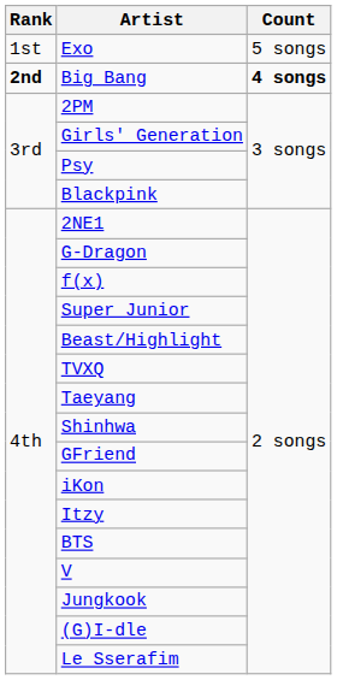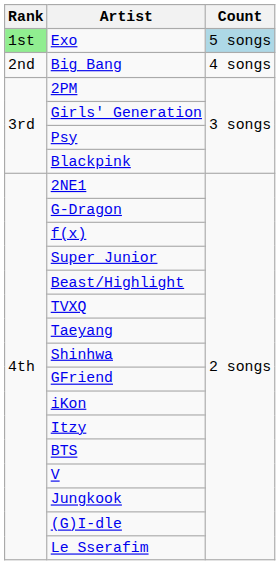Exo | Rank: no background -> lightgreen background
Exo | Count: no background -> lightblue background
Big Bang | Rank: bold -> normal
Big Bang | Count: bold -> normal
